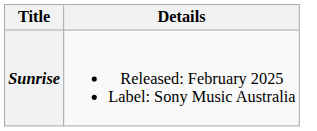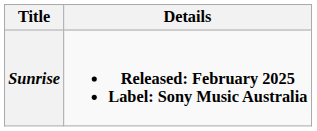Sunrise | Details: normal -> bold
